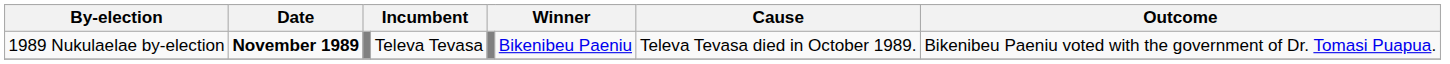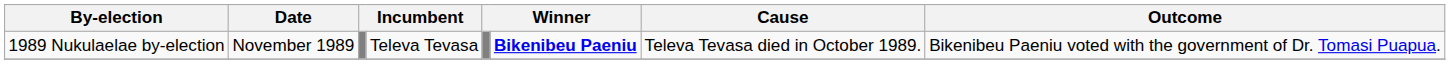1989 Nukulaelae by-election | Date: bold -> normal
1989 Nukulaelae by-election | column 6: normal -> bold
